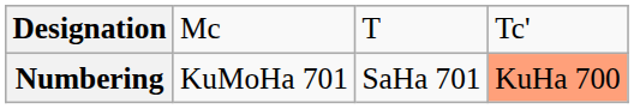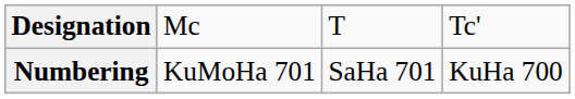Numbering | column 4: lightsalmon background -> no background
